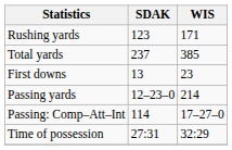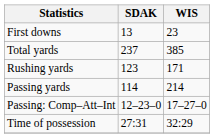rows swapped: First downs <-> Rushing yards
Passing yards | SDAK: 12–23–0 -> 114
Passing: Comp–Att–Int | SDAK: 114 -> 12–23–0
